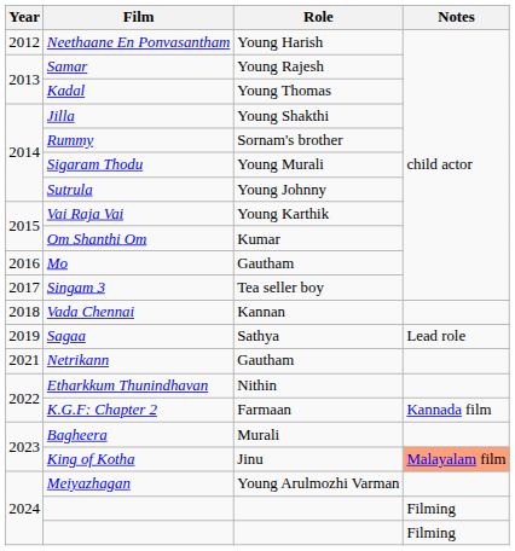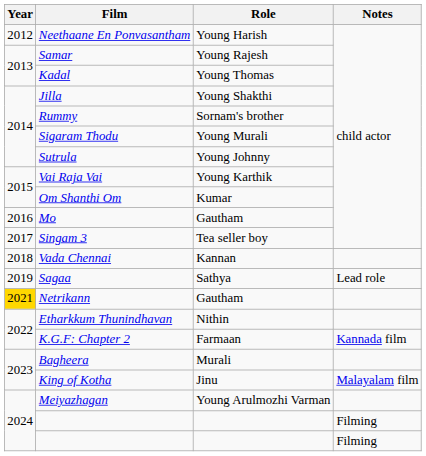Netrikann | Year: no background -> gold background
King of Kotha | Notes: lightsalmon background -> no background
